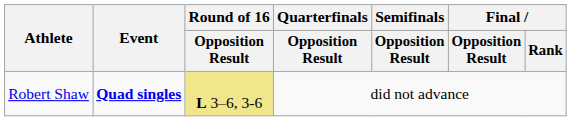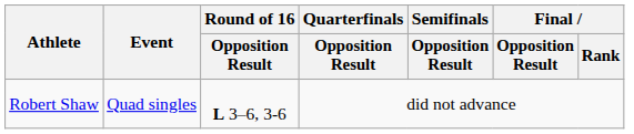Robert Shaw | Event: bold -> normal
Robert Shaw | Round of 16 / Opposition Result: khaki background -> no background
